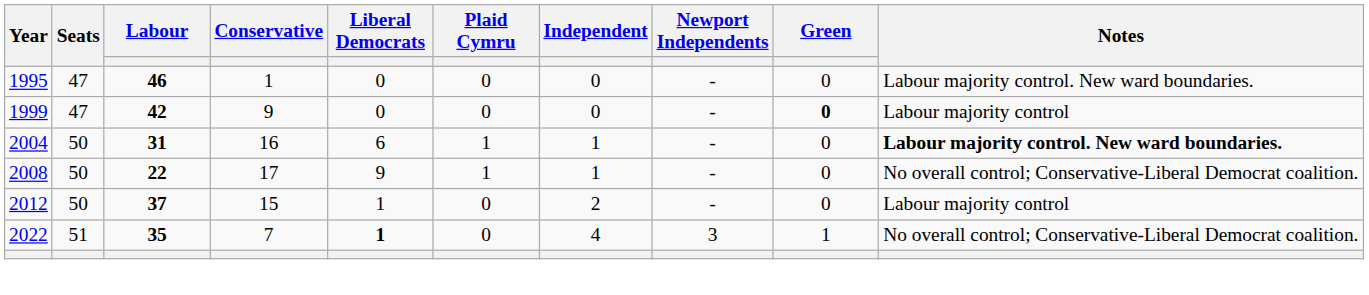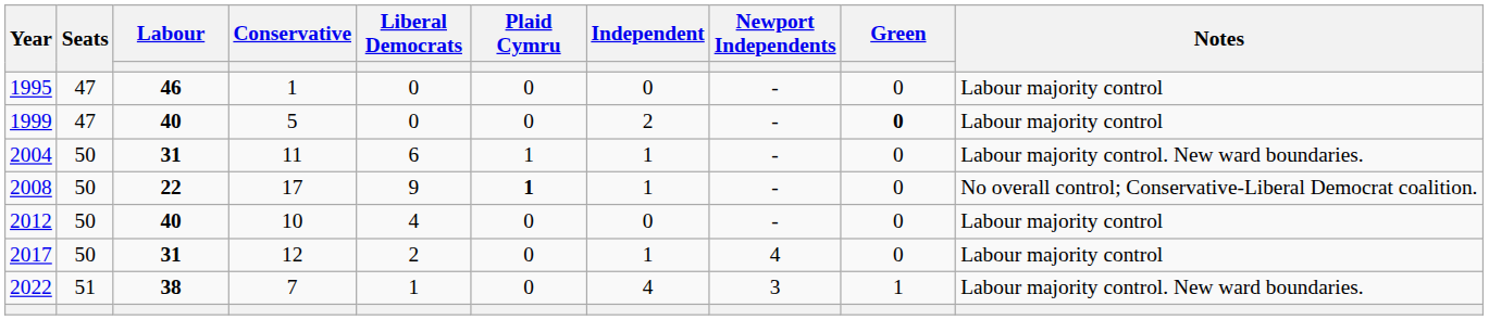1995 | Notes: Labour majority control. New ward boundaries. -> Labour majority control
1999 | Labour: 42 -> 40
1999 | Conservative: 9 -> 5
1999 | Independent: 0 -> 2
2004 | Conservative: 16 -> 11
2004 | Notes: bold -> normal
2008 | Plaid Cymru: normal -> bold
2012 | Labour: 37 -> 40
2012 | Conservative: 15 -> 10
2012 | Liberal Democrats: 1 -> 4
2012 | Independent: 2 -> 0
+ row: 2017 | 50 | 31 | 12 | 2 | 0 | 1 | 4 | 0 | Labour majority control
2022 | Labour: 35 -> 38
2022 | Liberal Democrats: bold -> normal
2022 | Notes: No overall control; Conservative-Liberal Democrat coalition. -> Labour majority control. New ward boundaries.
